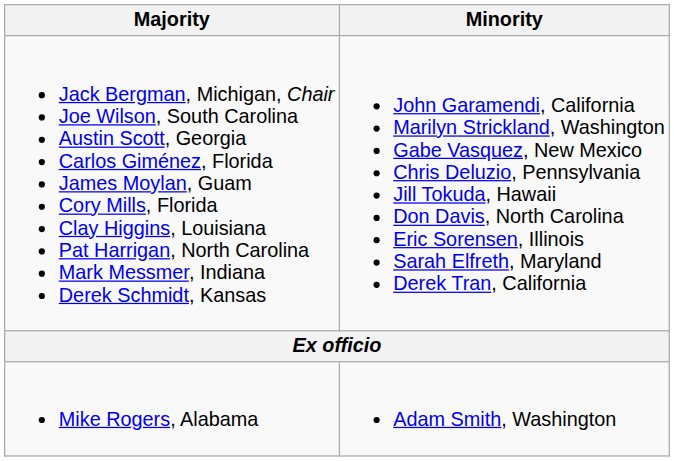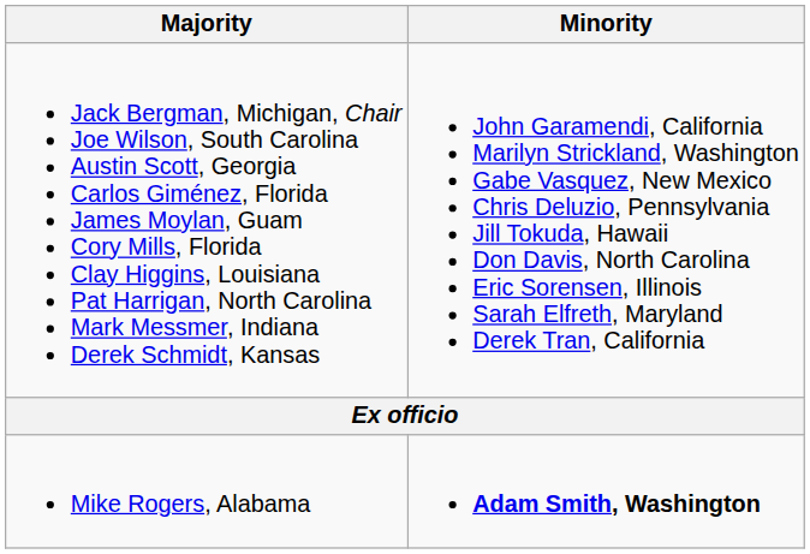Mike Rogers, Alabama | Minority: normal -> bold
